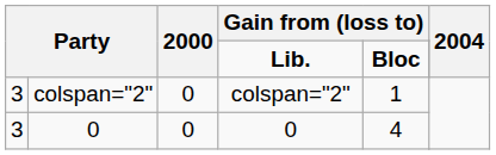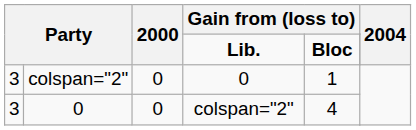row 3 | column 4: colspan="2" -> 0
row 4 | column 4: 0 -> colspan="2"
